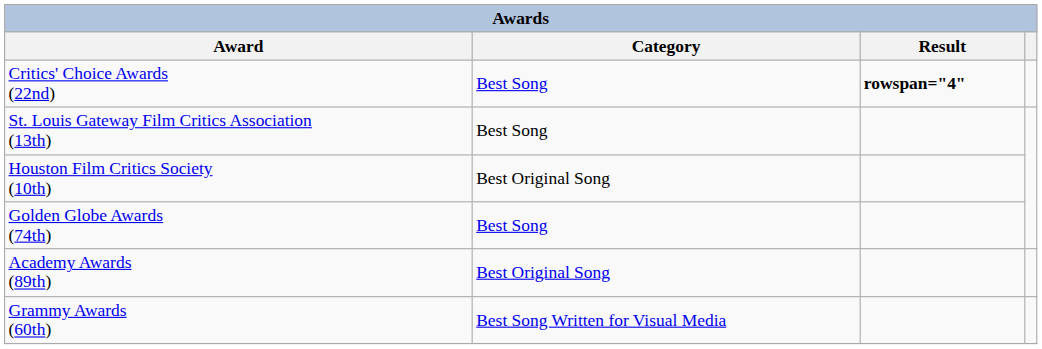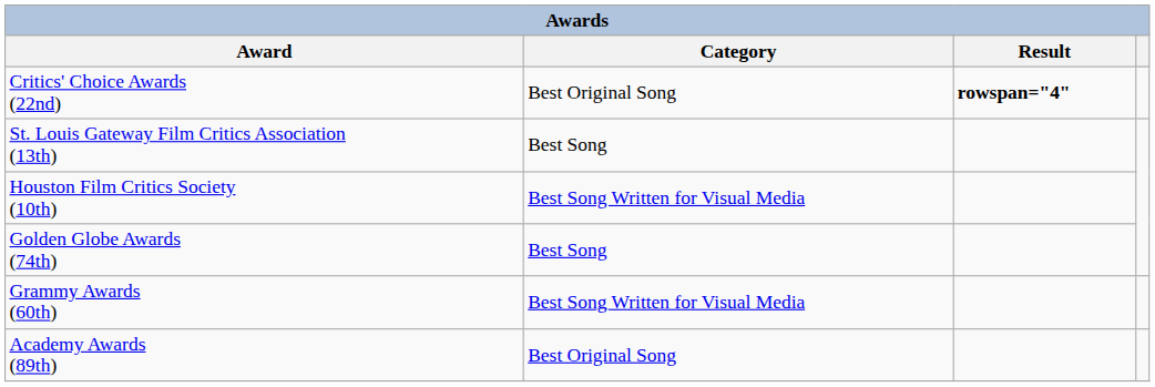Critics' Choice Awards (22nd) | Category: Best Song -> Best Original Song
Houston Film Critics Society (10th) | Category: Best Original Song -> Best Song Written for Visual Media
rows swapped: Grammy Awards (60th) <-> Academy Awards (89th)
